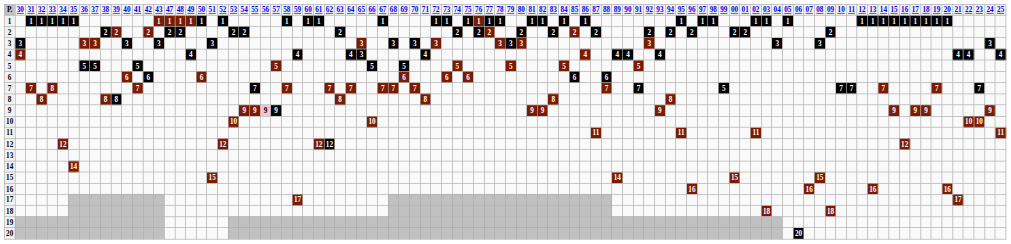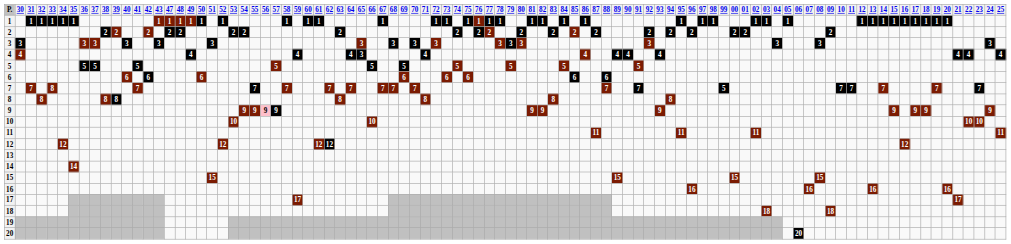row 16 | 89: 14 -> 15
